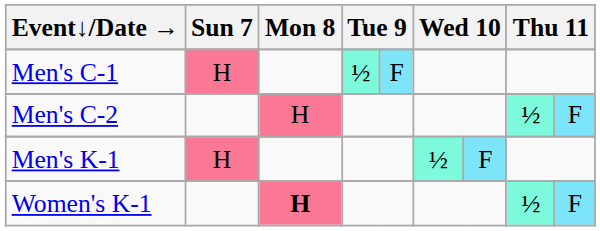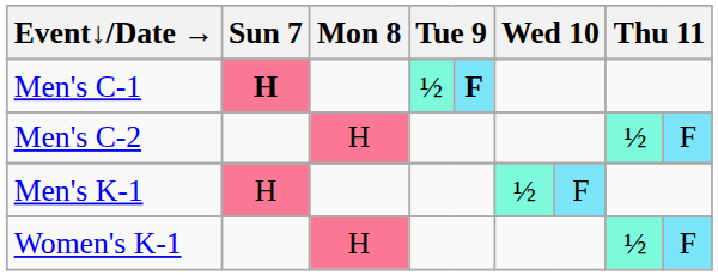Men's C-1 | Sun 7: normal -> bold
Men's C-1 | column 5: normal -> bold
Women's K-1 | Mon 8: bold -> normal
